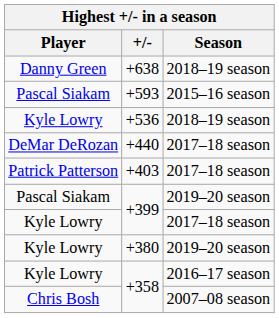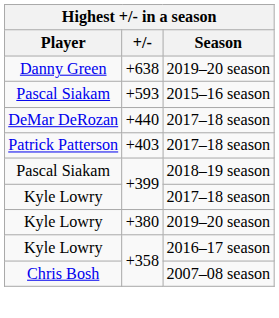+638 | Season: 2018–19 season -> 2019–20 season
- row: Kyle Lowry | +536 | 2018–19 season
Pascal Siakam / +399 | Season: 2019–20 season -> 2018–19 season
